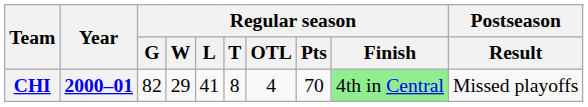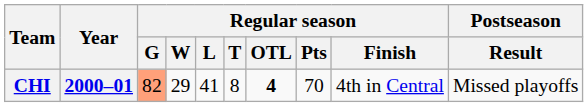CHI | Regular season / G: no background -> lightsalmon background
CHI | Regular season / OTL: normal -> bold
CHI | Regular season / Finish: lightgreen background -> no background
